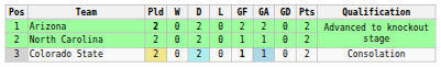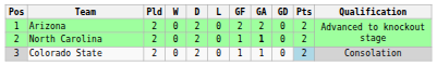Arizona | Pld: bold -> normal
North Carolina | GA: normal -> bold
Colorado State | Pld: khaki background -> no background
Colorado State | D: paleturquoise background -> no background
Colorado State | GF: bold -> normal
Colorado State | GA: lightblue background -> no background
Colorado State | Pts: no background -> lightblue background
Colorado State | Qualification: no background -> lightgrey background
